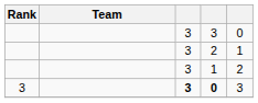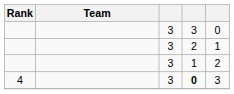row 5 | Rank: 3 -> 4
row 5 | column 3: bold -> normal
